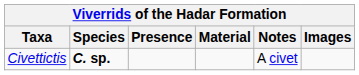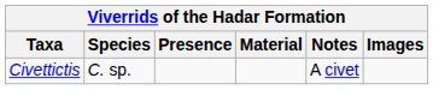Civettictis | Species: bold -> normal
